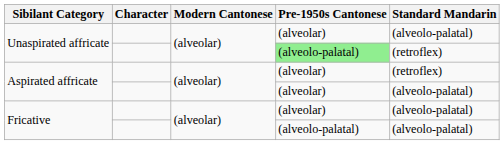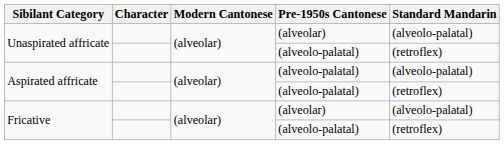row 3 | Pre-1950s Cantonese: lightgreen background -> no background
row 4 | Pre-1950s Cantonese: (alveolar) -> (alveolo-palatal)
row 4 | Standard Mandarin: (retroflex) -> (alveolo-palatal)
row 5 | Pre-1950s Cantonese: (alveolar) -> (alveolo-palatal)
row 5 | Standard Mandarin: (alveolo-palatal) -> (retroflex)
row 7 | Standard Mandarin: (alveolo-palatal) -> (retroflex)
